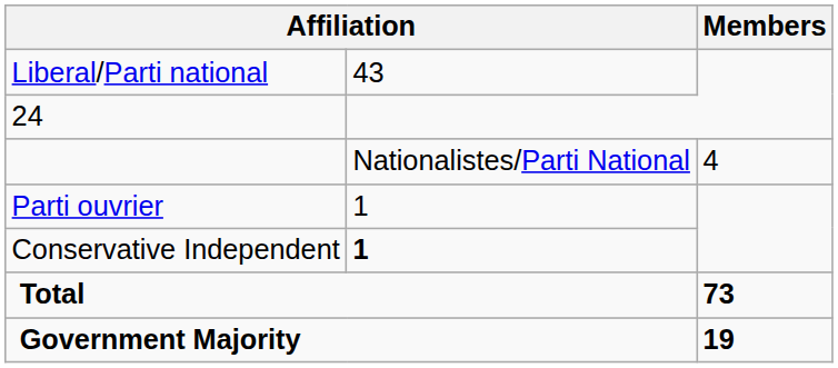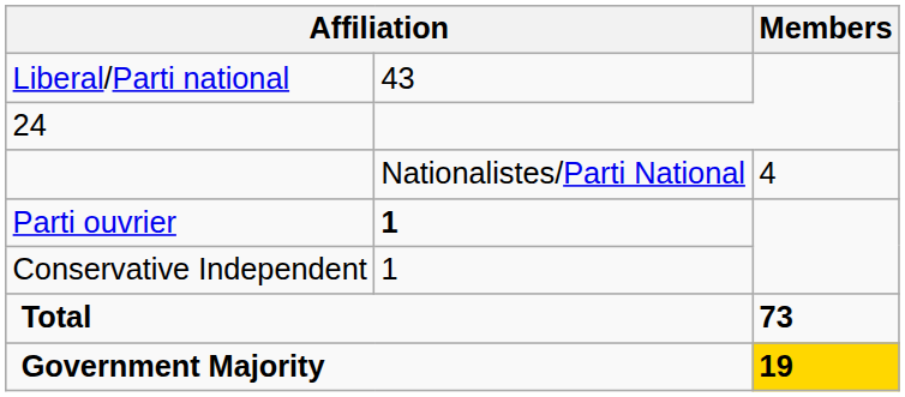Parti ouvrier | column 2: normal -> bold
Conservative Independent | column 2: bold -> normal
Government Majority | Members: no background -> gold background
